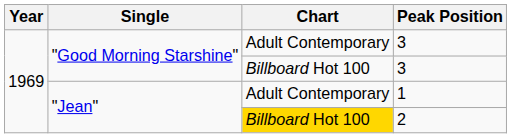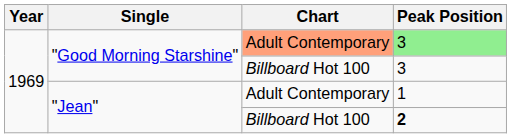Adult Contemporary / 3 | Chart: no background -> lightsalmon background
Adult Contemporary / 3 | Peak Position: no background -> lightgreen background
2 | Chart: gold background -> no background
2 | Peak Position: normal -> bold
